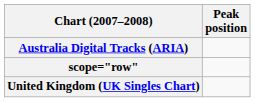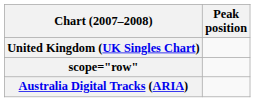rows swapped: Australia Digital Tracks (ARIA) <-> United Kingdom (UK Singles Chart)
